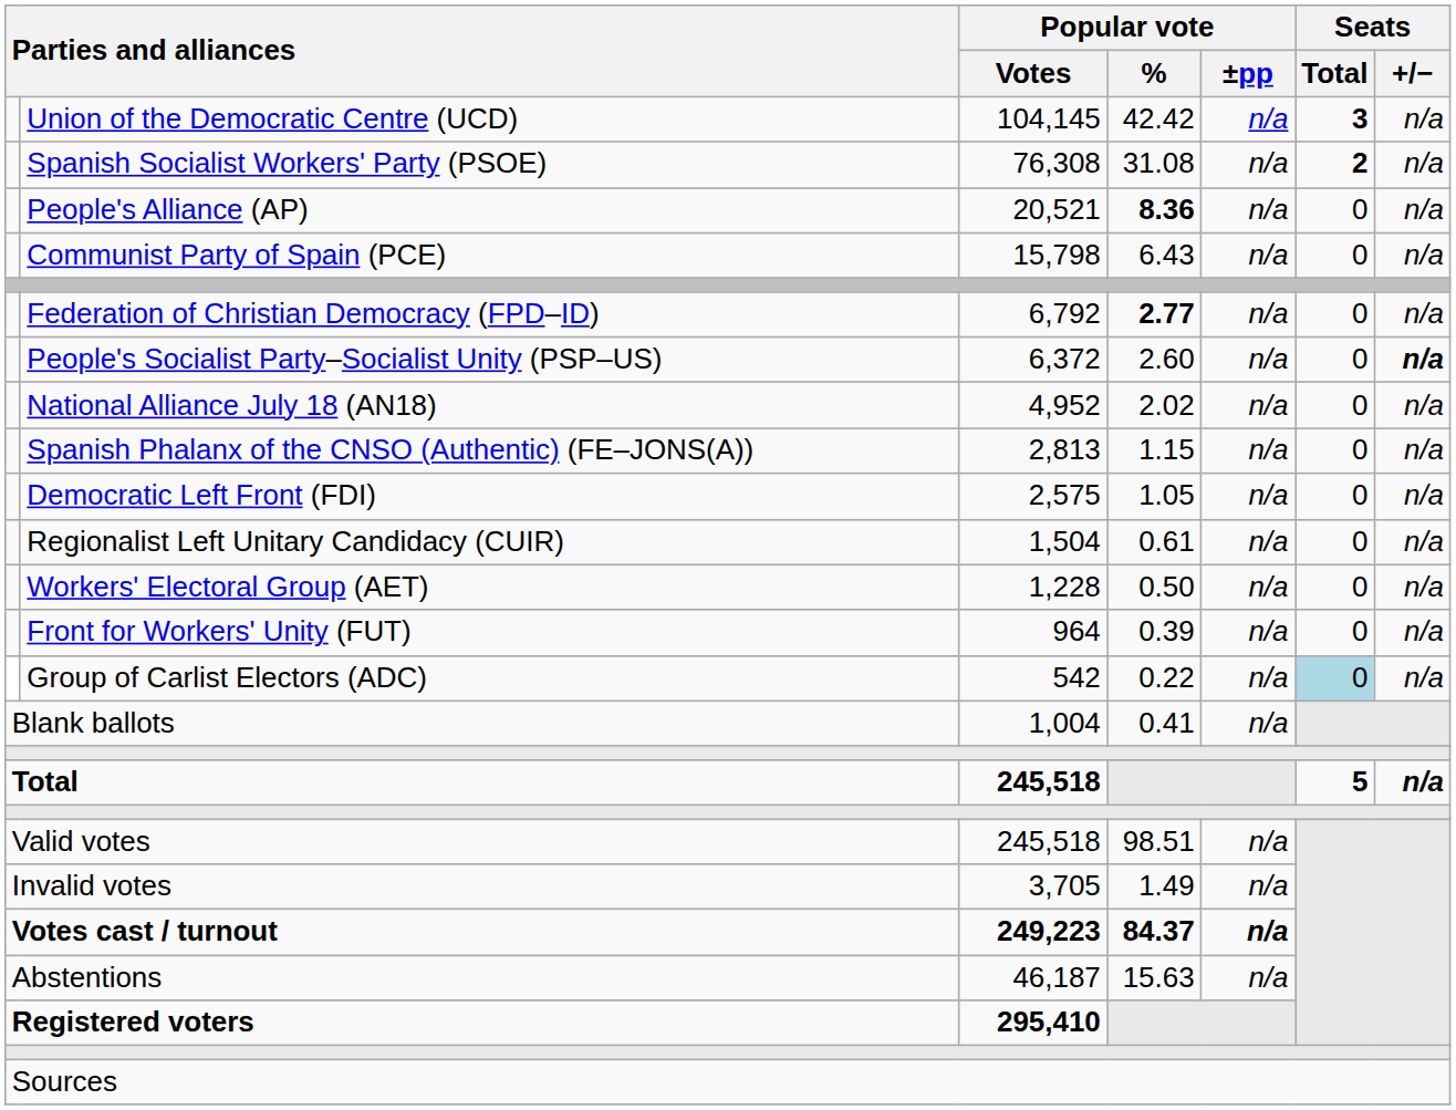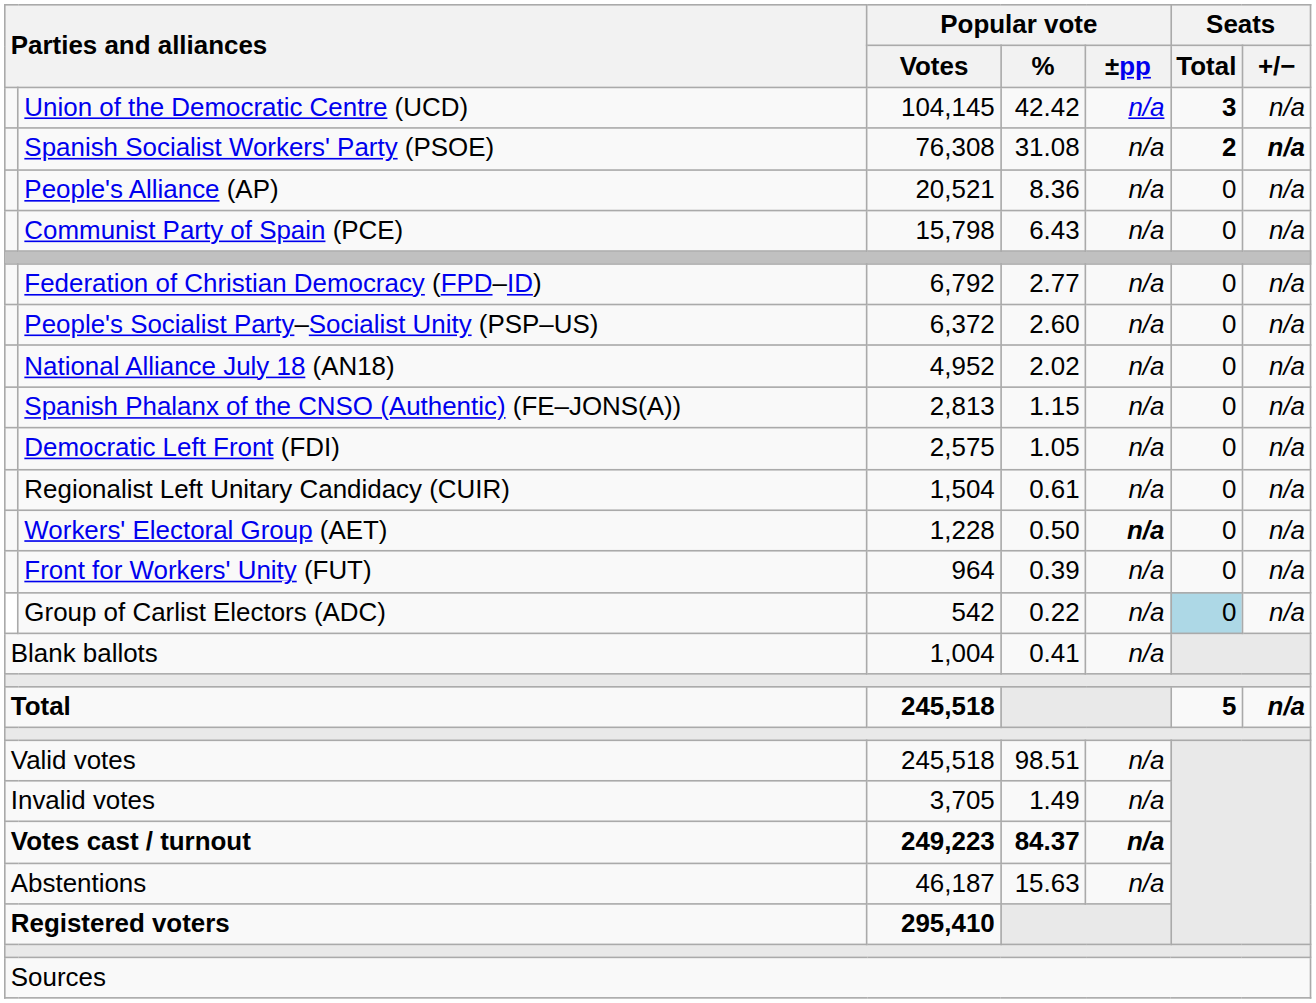Spanish Socialist Workers' Party (PSOE) | Seats / +/−: normal -> bold
People's Alliance (AP) | Popular vote / %: bold -> normal
Federation of Christian Democracy (FPD–ID) | Popular vote / %: bold -> normal
People's Socialist Party–Socialist Unity (PSP–US) | Seats / +/−: bold -> normal
Workers' Electoral Group (AET) | Popular vote / ±pp: normal -> bold
